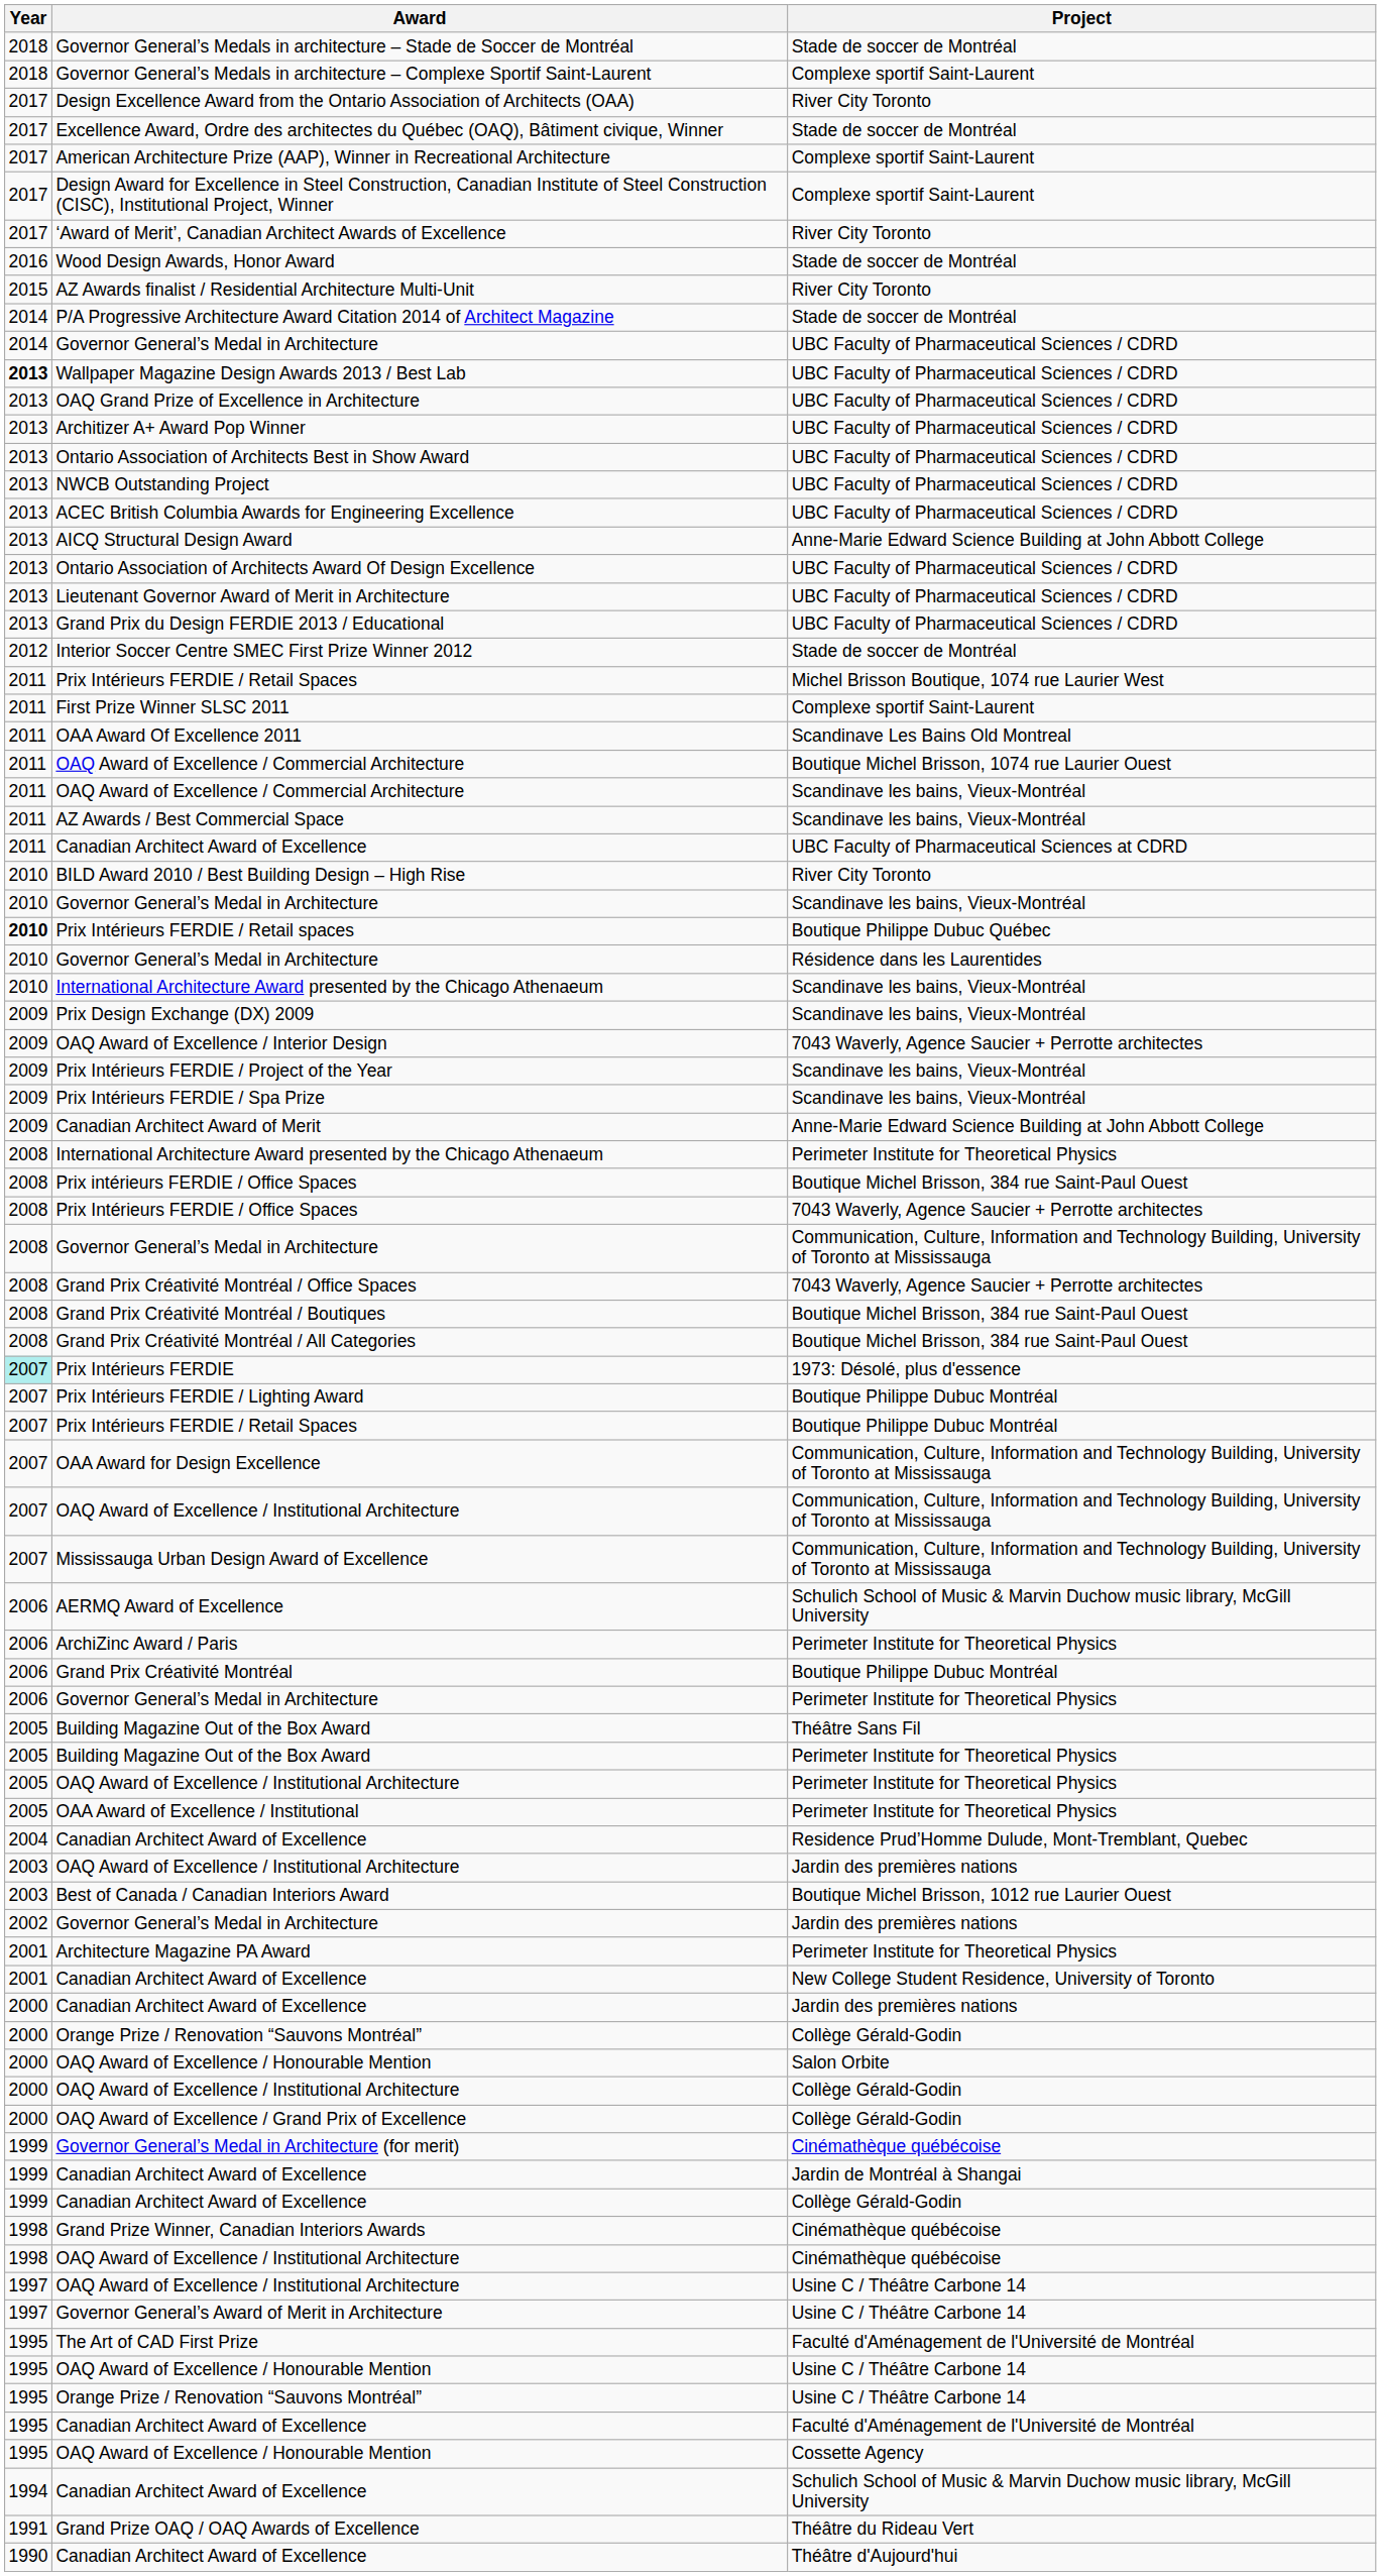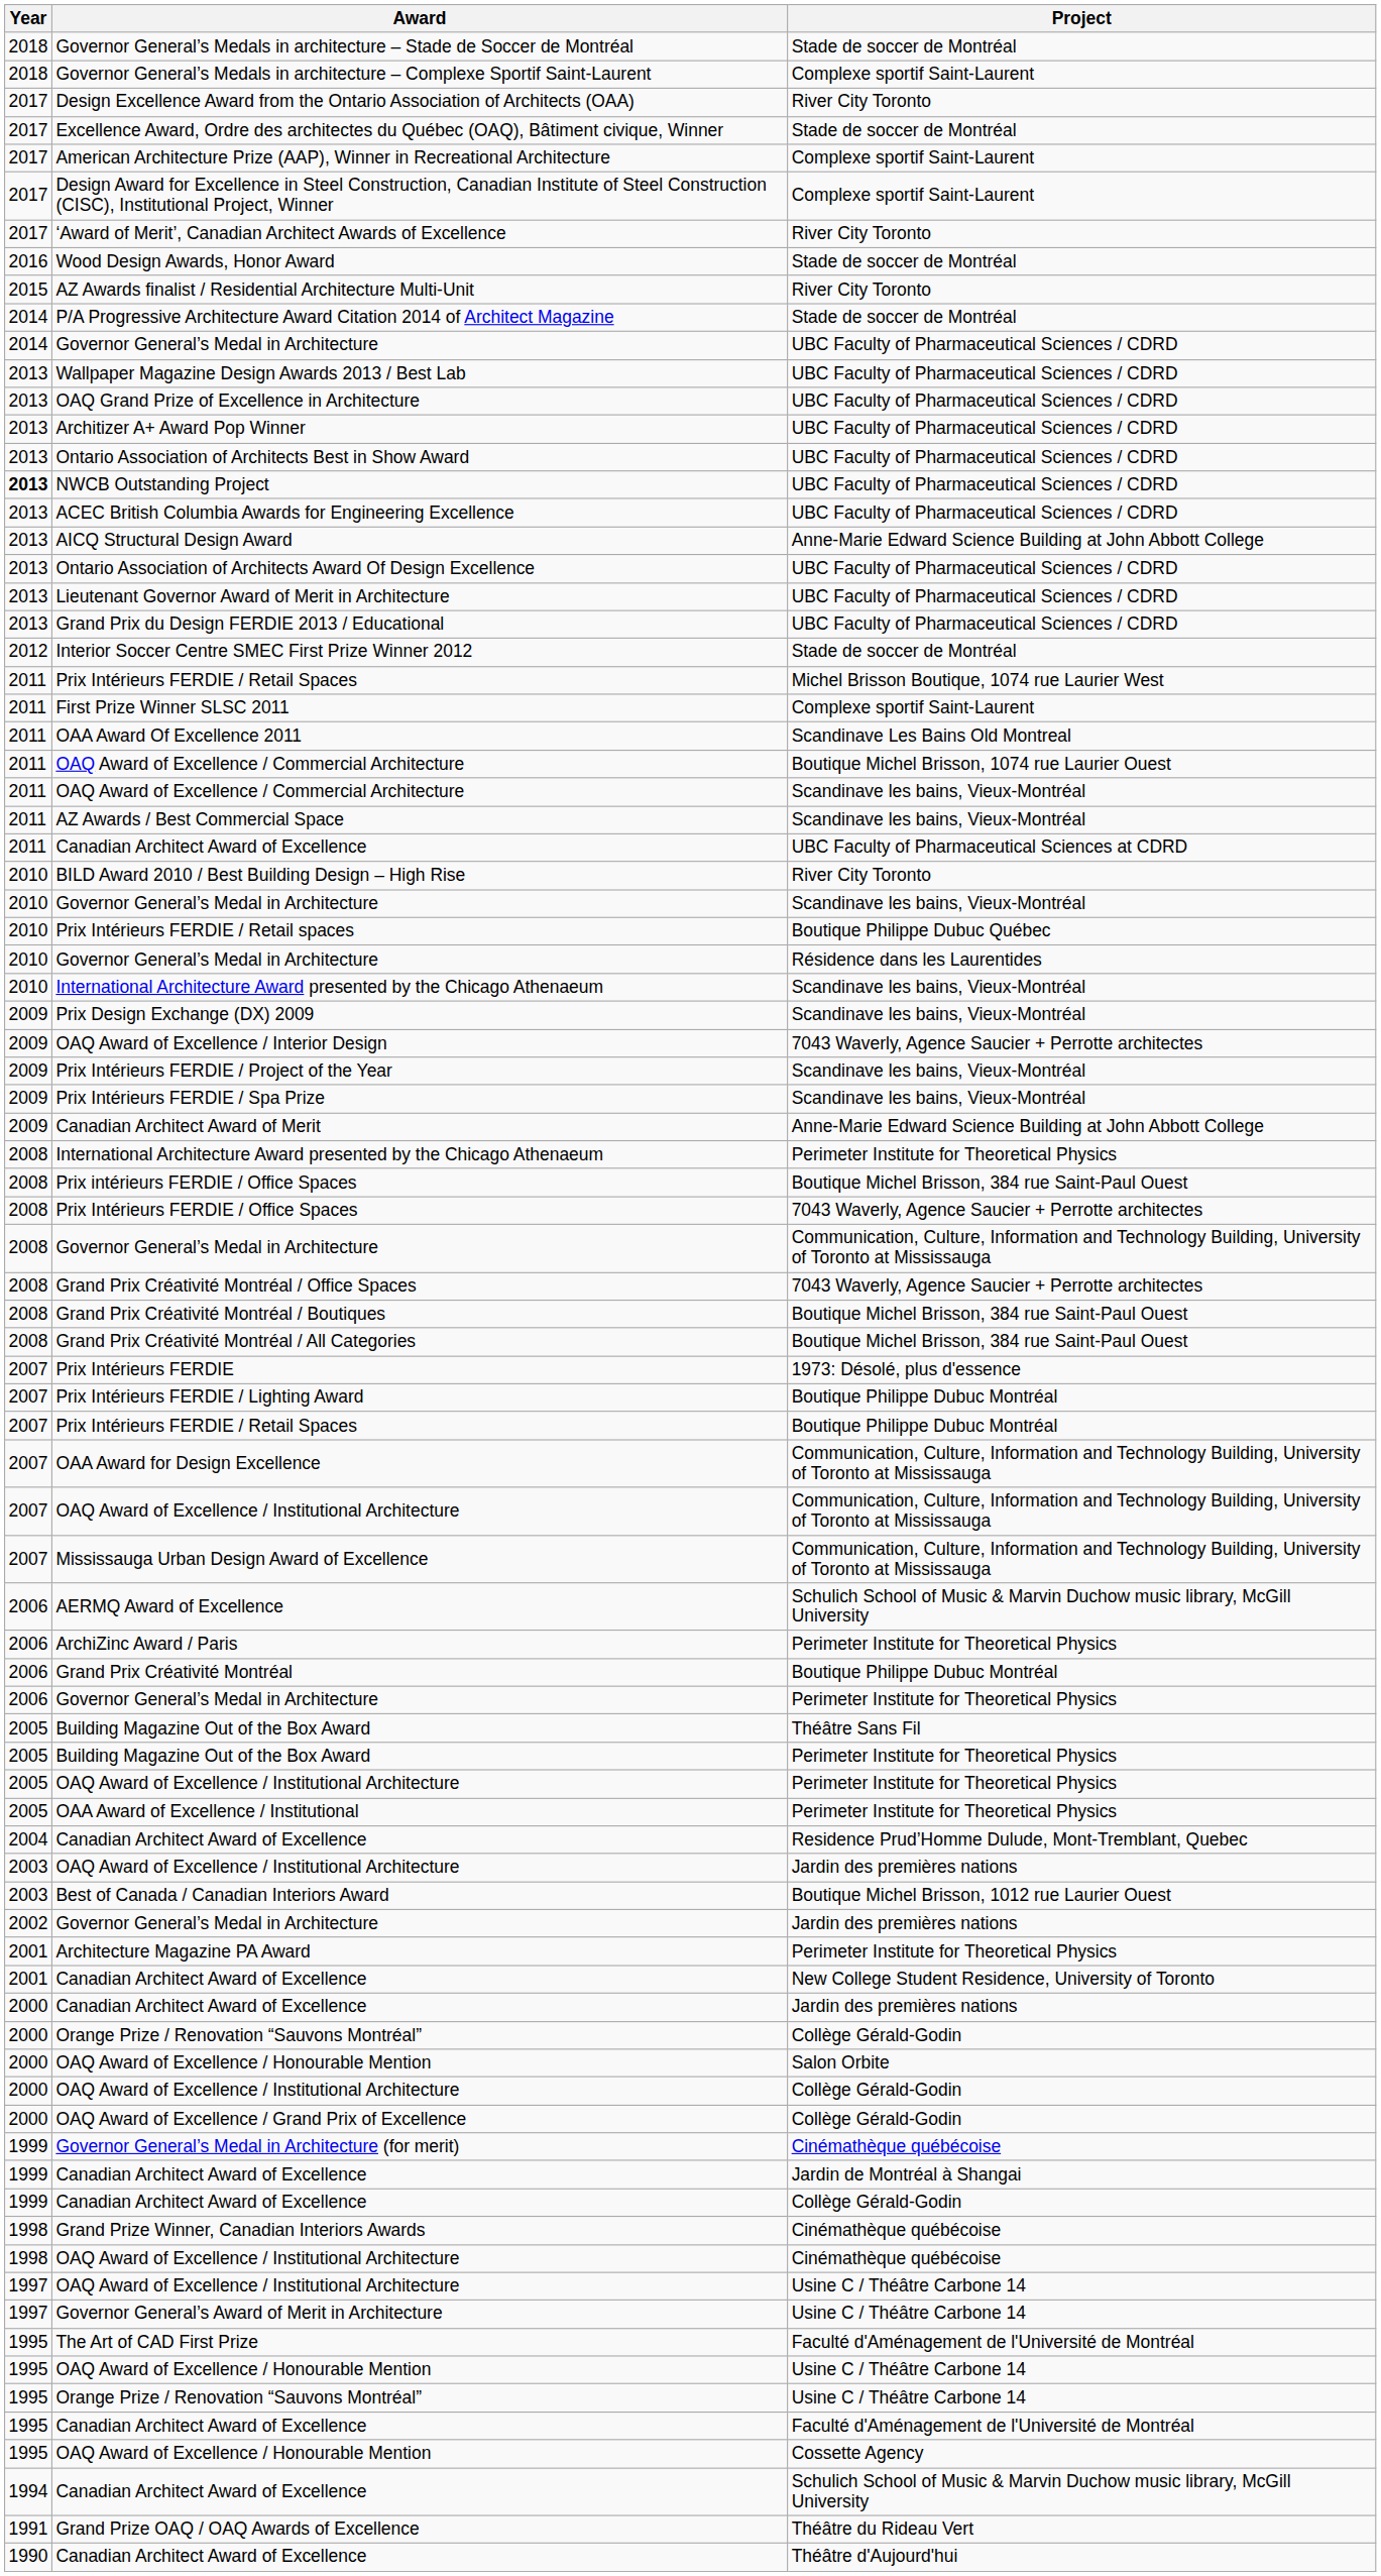Wallpaper Magazine Design Awards 2013 / Best Lab | Year: bold -> normal
NWCB Outstanding Project | Year: normal -> bold
Prix Intérieurs FERDIE / Retail spaces | Year: bold -> normal
Prix Intérieurs FERDIE | Year: paleturquoise background -> no background
